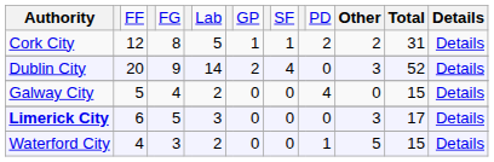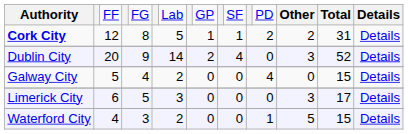Cork City | column 1: normal -> bold
Limerick City | column 1: bold -> normal
